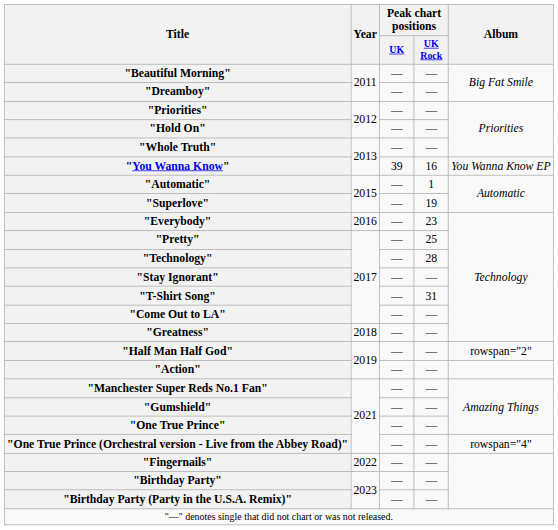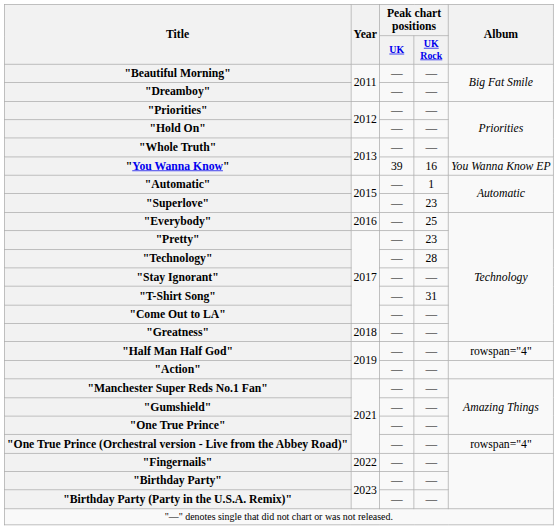"Superlove" | Peak chart positions / UK Rock: 19 -> 23
"Everybody" | Peak chart positions / UK Rock: 23 -> 25
"Pretty" | Peak chart positions / UK Rock: 25 -> 23
"Half Man Half God" | Album: rowspan="2" -> rowspan="4"
